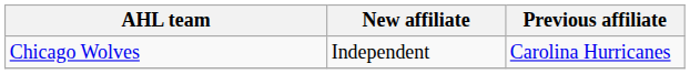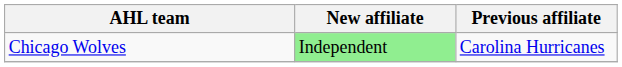Chicago Wolves | New affiliate: no background -> lightgreen background
